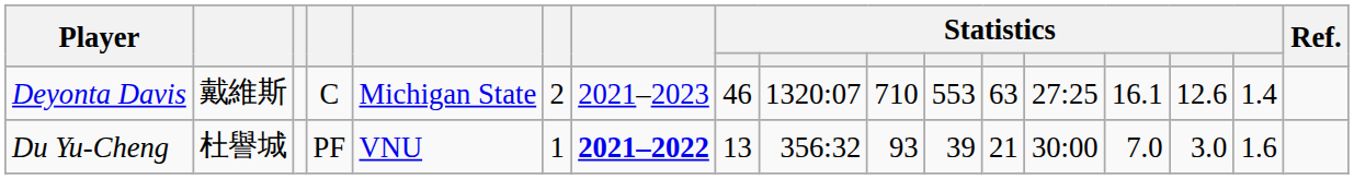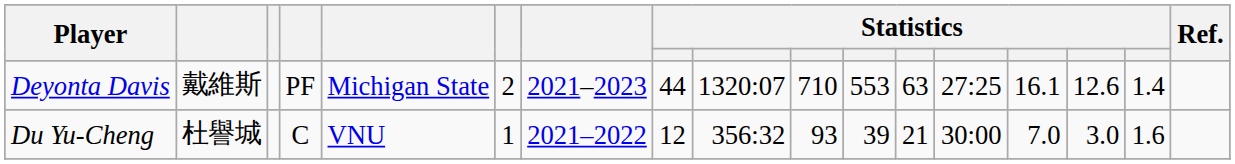Deyonta Davis | column 4: C -> PF
Deyonta Davis | column 8: 46 -> 44
Du Yu-Cheng | column 4: PF -> C
Du Yu-Cheng | column 7: bold -> normal
Du Yu-Cheng | column 8: 13 -> 12
